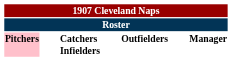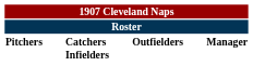Pitchers | column 1: pink background -> no background
